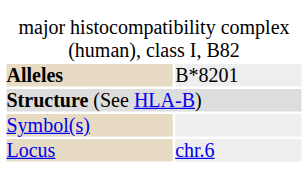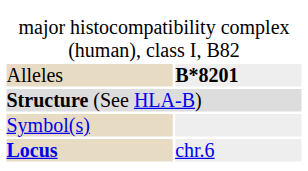Alleles | column 1: bold -> normal
Alleles | column 2: normal -> bold
Locus | column 1: normal -> bold
